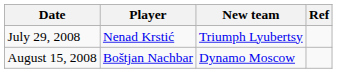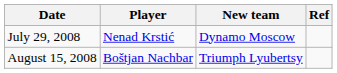July 29, 2008 | New team: Triumph Lyubertsy -> Dynamo Moscow
August 15, 2008 | New team: Dynamo Moscow -> Triumph Lyubertsy
